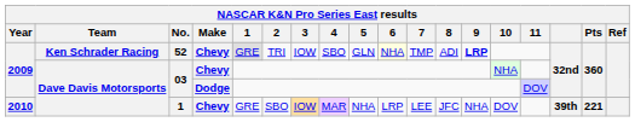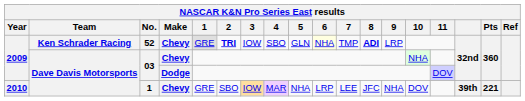52 | 2: normal -> bold
52 | 8: normal -> bold
52 | 9: bold -> normal
